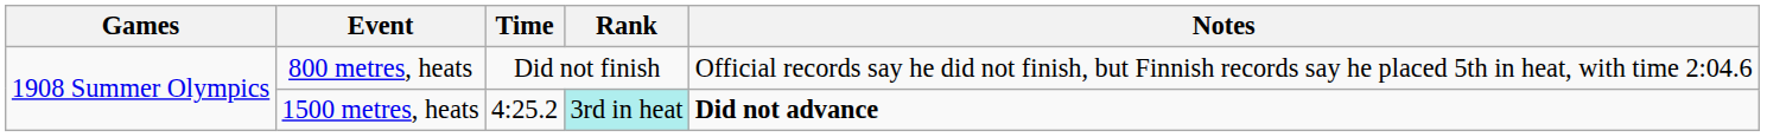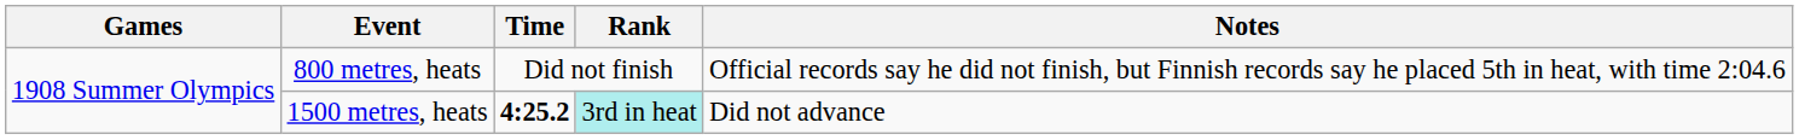1500 metres, heats | Time: normal -> bold
1500 metres, heats | Notes: bold -> normal
